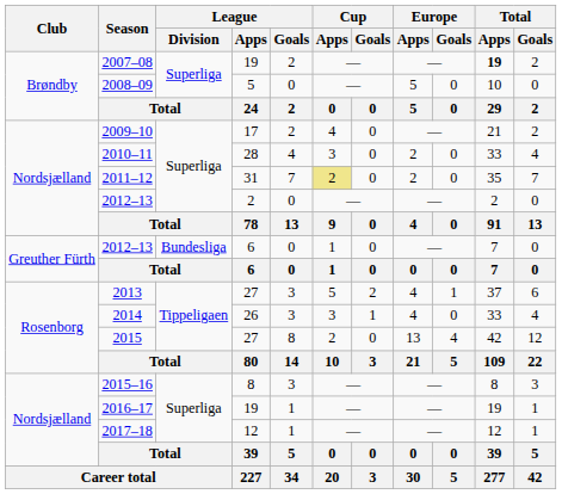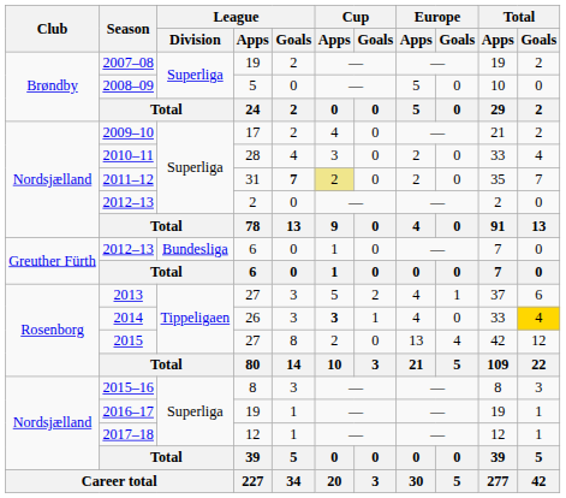2007–08 | Total / Apps: bold -> normal
2011–12 | League / Goals: normal -> bold
2014 | Cup / Apps: normal -> bold
2014 | Total / Goals: no background -> gold background
